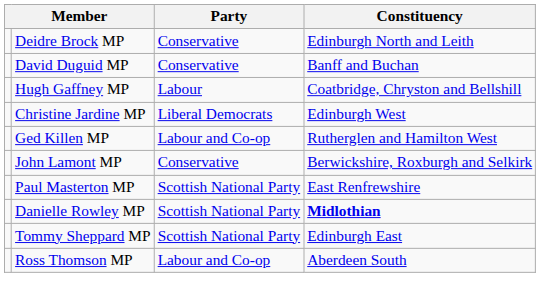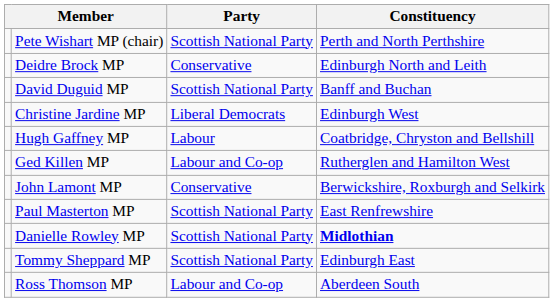+ row: Pete Wishart MP (chair) | Scottish National Party | Perth and North Perthshire
David Duguid MP | Party: Conservative -> Scottish National Party
rows swapped: Hugh Gaffney MP <-> Christine Jardine MP
